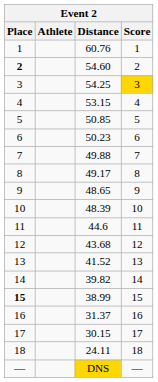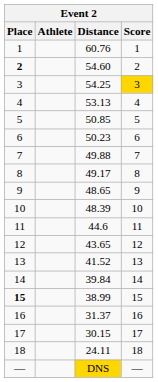row 6 | Distance: 53.15 -> 53.13
row 14 | Distance: 43.68 -> 43.65
row 16 | Distance: 39.82 -> 39.84
